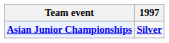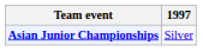Asian Junior Championships | 1997: bold -> normal
